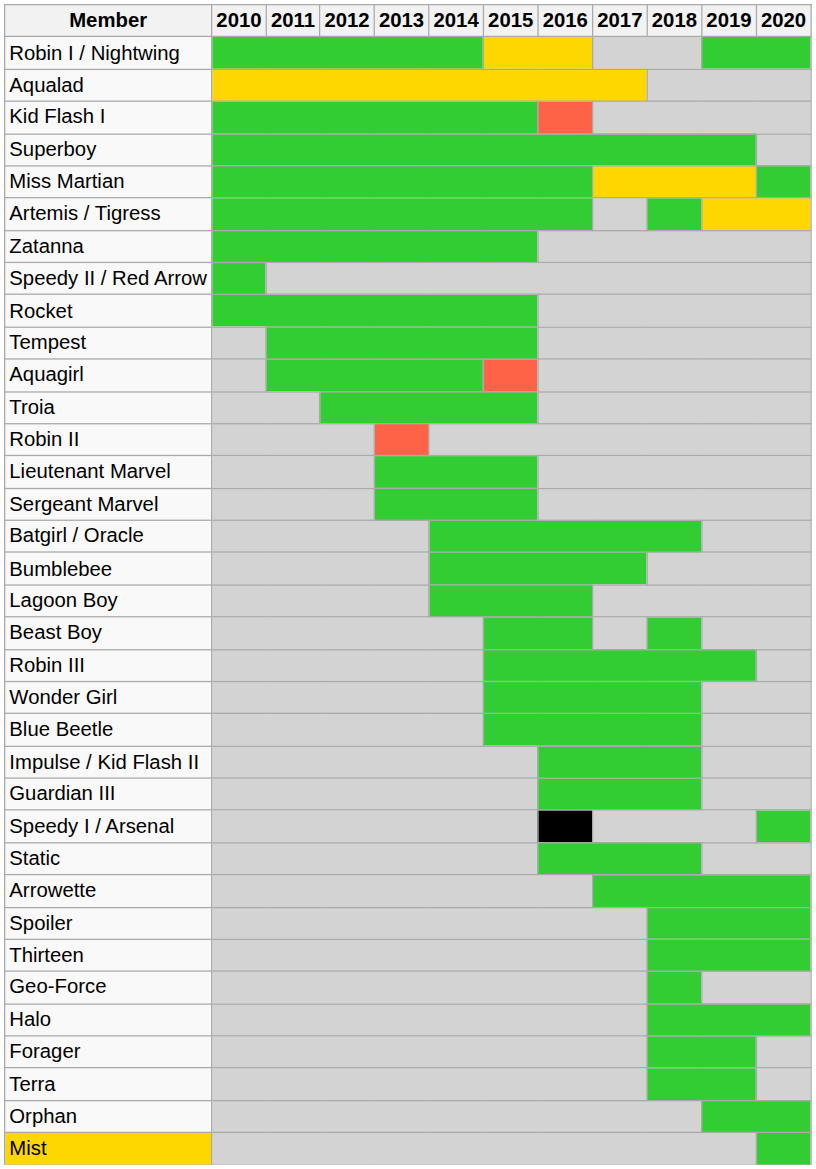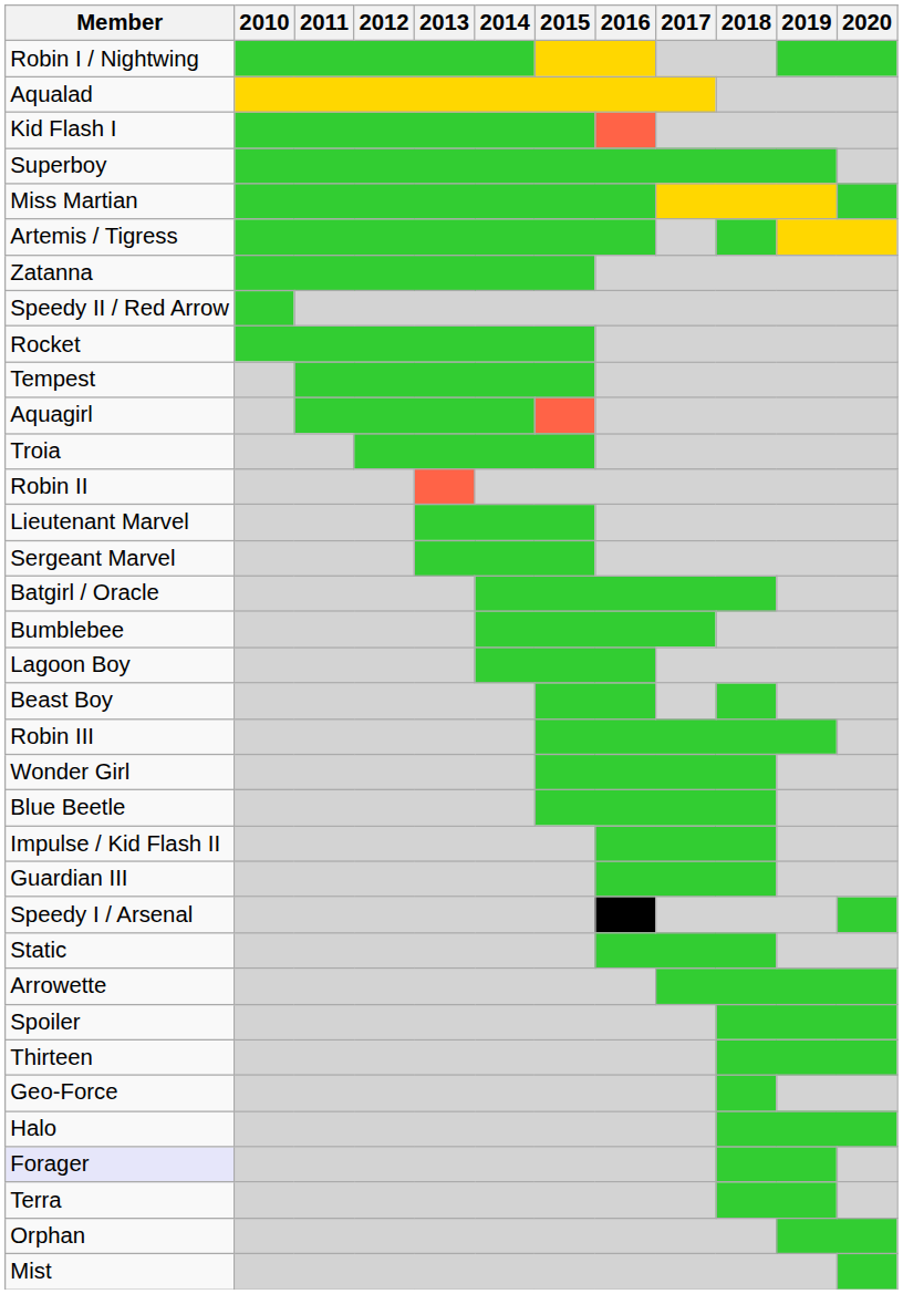Forager | Member: no background -> lavender background
Mist | Member: gold background -> no background
